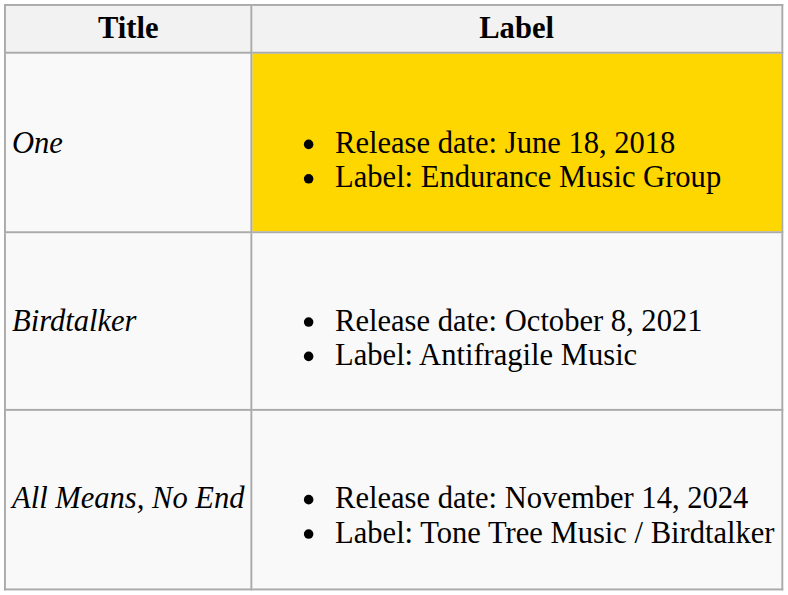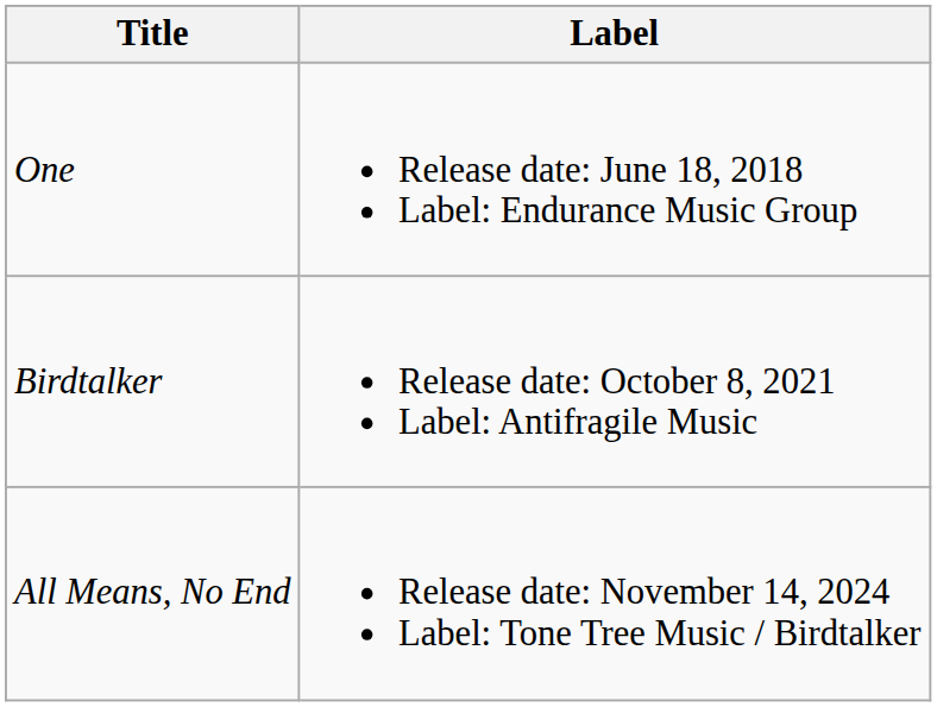One | Label: gold background -> no background
